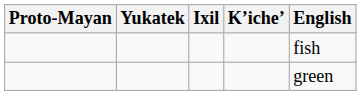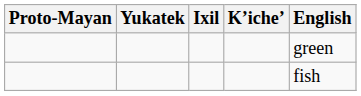row 2 | English: fish -> green
row 3 | English: green -> fish
